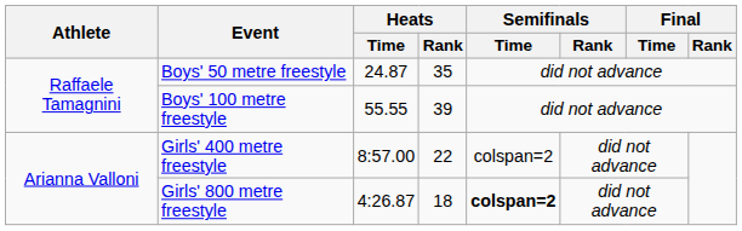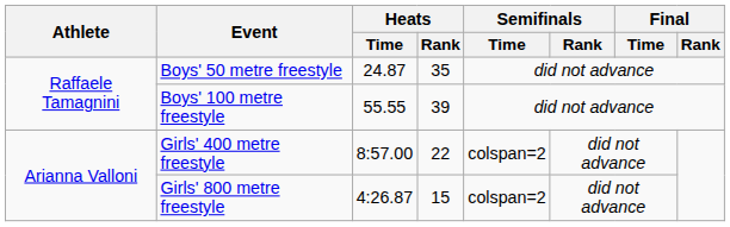Girls' 800 metre freestyle | Heats / Rank: 18 -> 15
Girls' 800 metre freestyle | Semifinals / Time: bold -> normal
